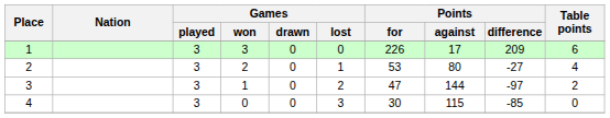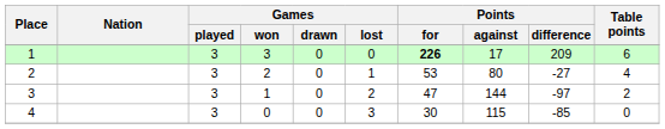row 3 | Points / for: normal -> bold
